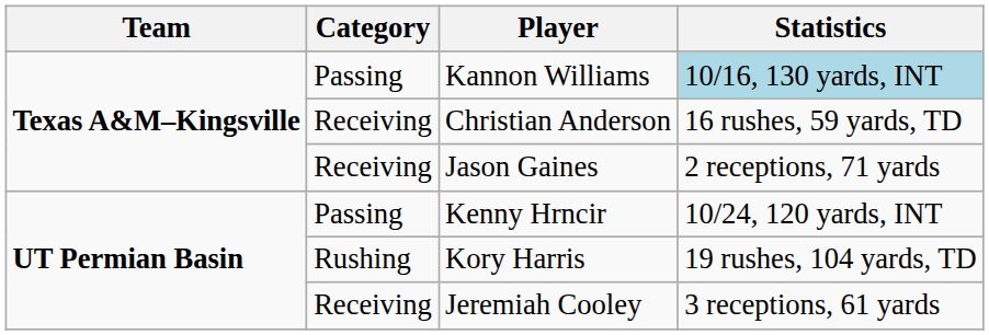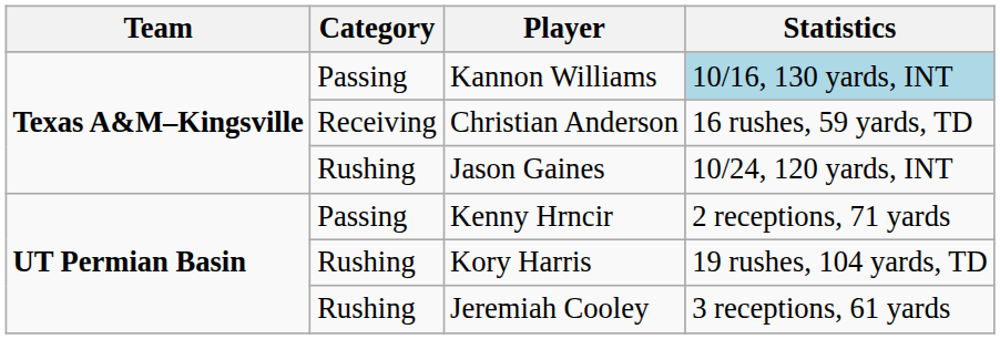Jason Gaines | Category: Receiving -> Rushing
Jason Gaines | Statistics: 2 receptions, 71 yards -> 10/24, 120 yards, INT
Kenny Hrncir | Statistics: 10/24, 120 yards, INT -> 2 receptions, 71 yards
Jeremiah Cooley | Category: Receiving -> Rushing
